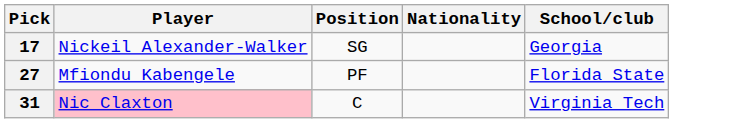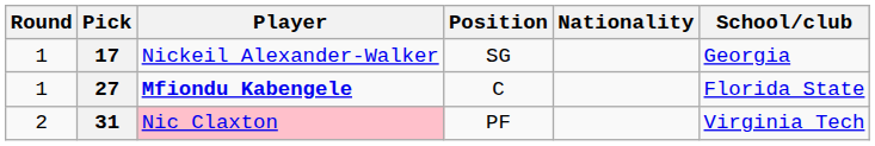+ column: Round | 1 | 1 | 2
27 | Player: normal -> bold
27 | Position: PF -> C
31 | Position: C -> PF
